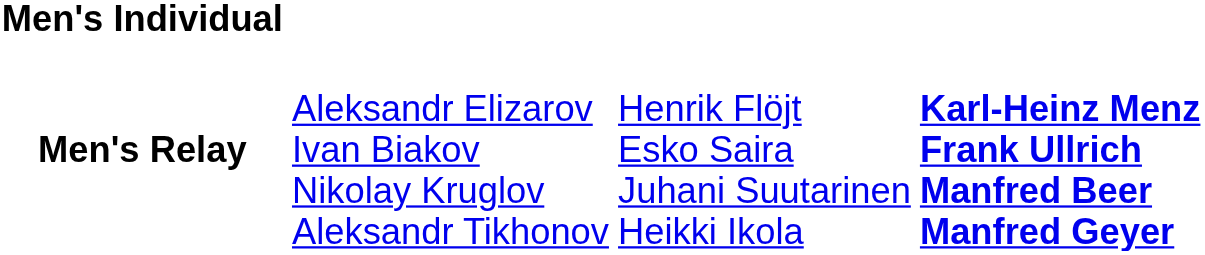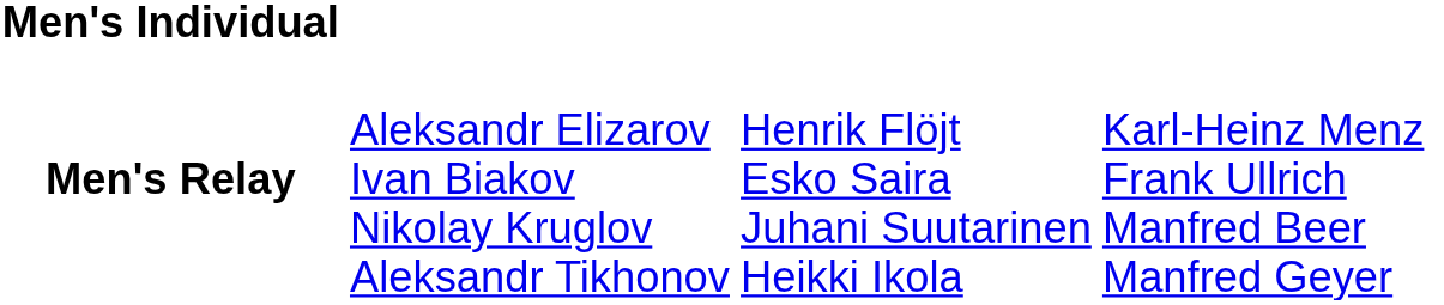Men's Relay | column 4: bold -> normal
